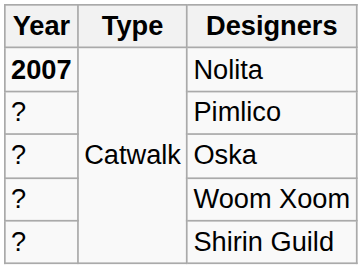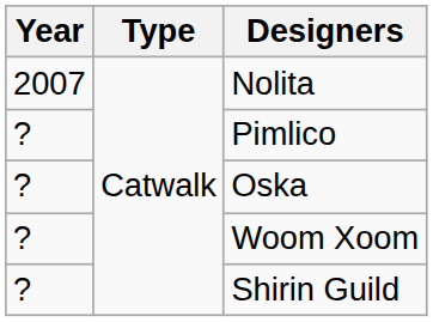Nolita | Year: bold -> normal
